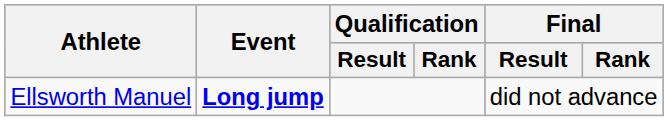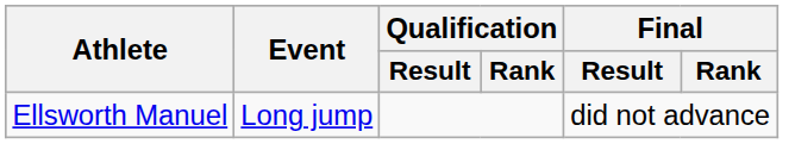Ellsworth Manuel | Event: bold -> normal
